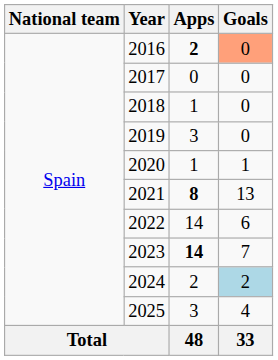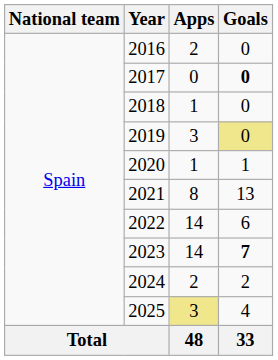2016 | Apps: bold -> normal
2016 | Goals: lightsalmon background -> no background
2017 | Goals: normal -> bold
2019 | Goals: no background -> khaki background
2021 | Apps: bold -> normal
2023 | Apps: bold -> normal
2023 | Goals: normal -> bold
2024 | Goals: lightblue background -> no background
2025 | Apps: no background -> khaki background
